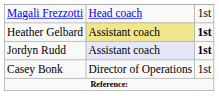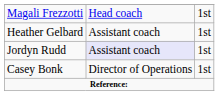Heather Gelbard | column 2: khaki background -> no background
Heather Gelbard | column 3: bold -> normal
Jordyn Rudd | column 3: bold -> normal
